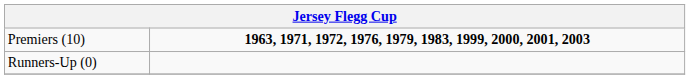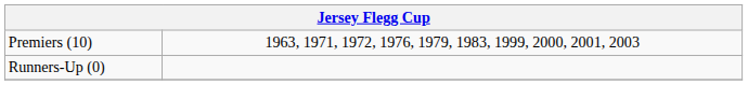Premiers (10) | column 2: bold -> normal
